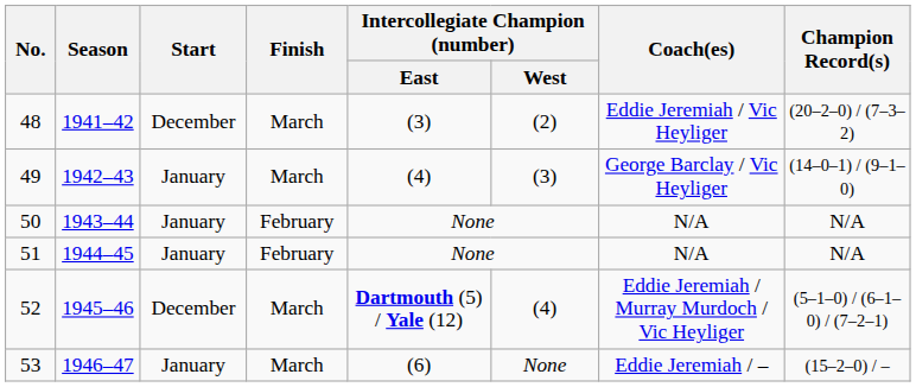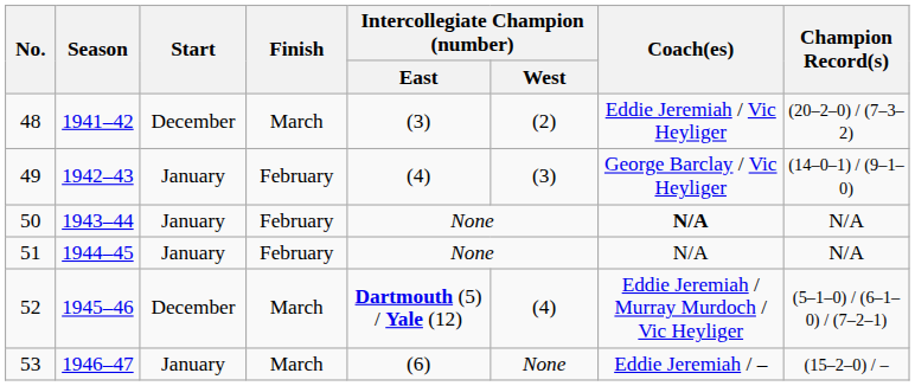49 | Finish: March -> February
50 | Coach(es): normal -> bold
